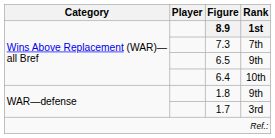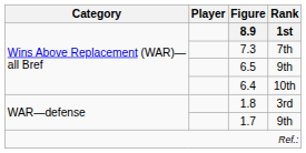1.8 | Rank: 9th -> 3rd
1.7 | Rank: 3rd -> 9th
